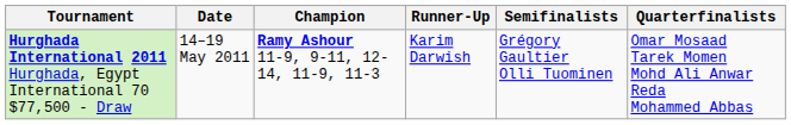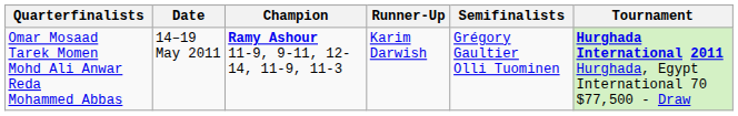columns swapped: Tournament <-> Quarterfinalists
